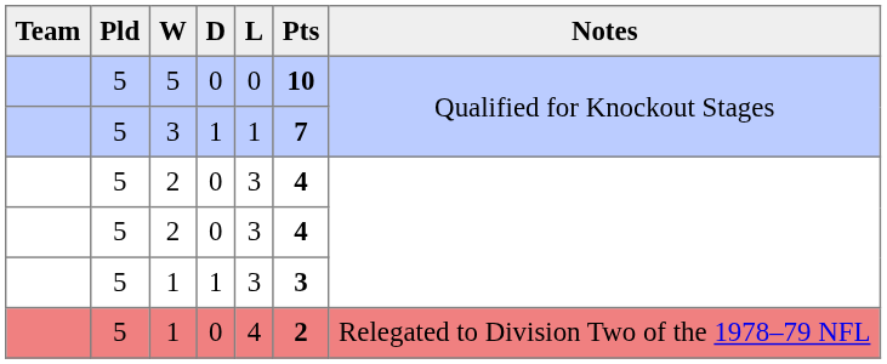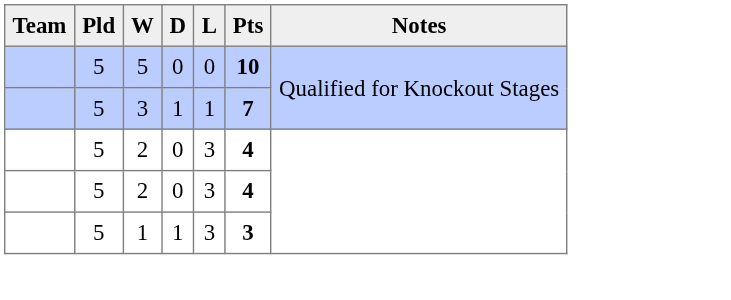- row: 5 | 1 | 0 | 4 | 2 | Relegated to Division Two of the 1978–79 NFL
